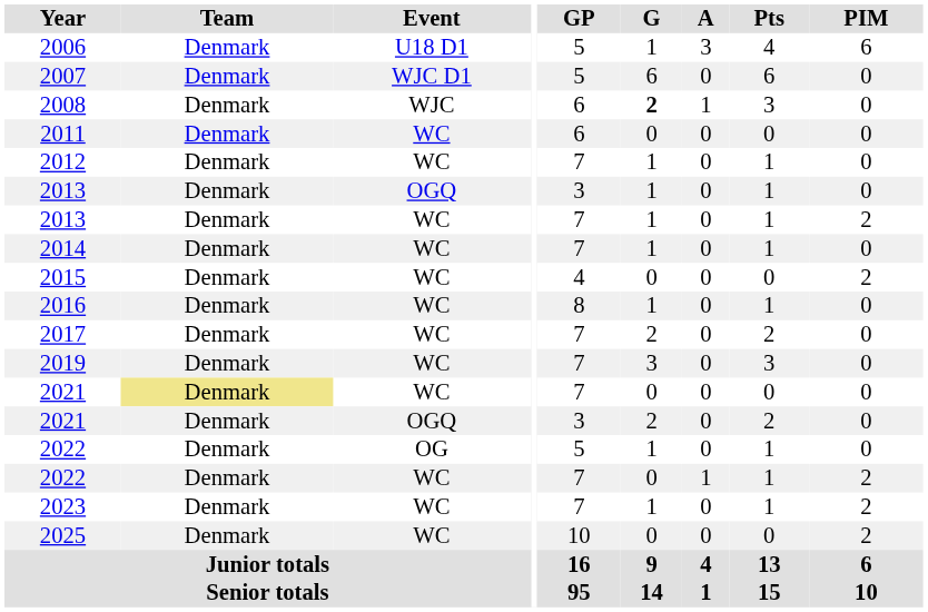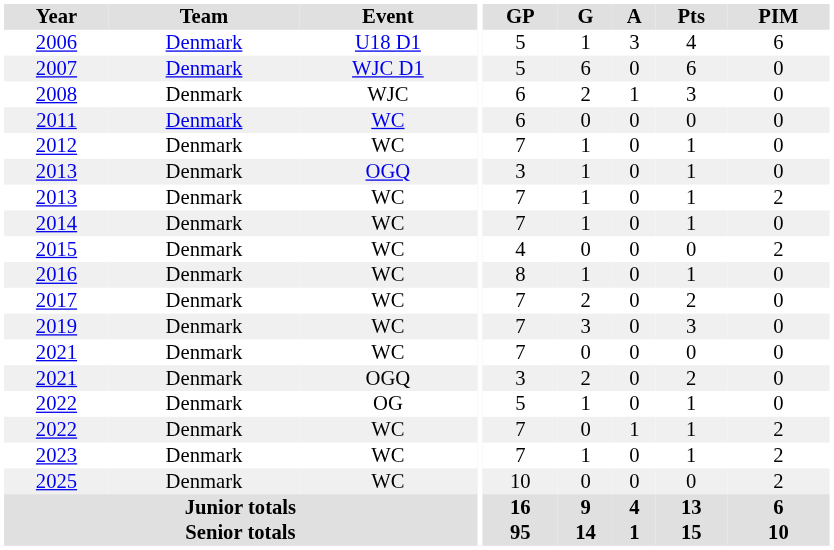2008 | G: bold -> normal
2021 / WC | Team: khaki background -> no background
